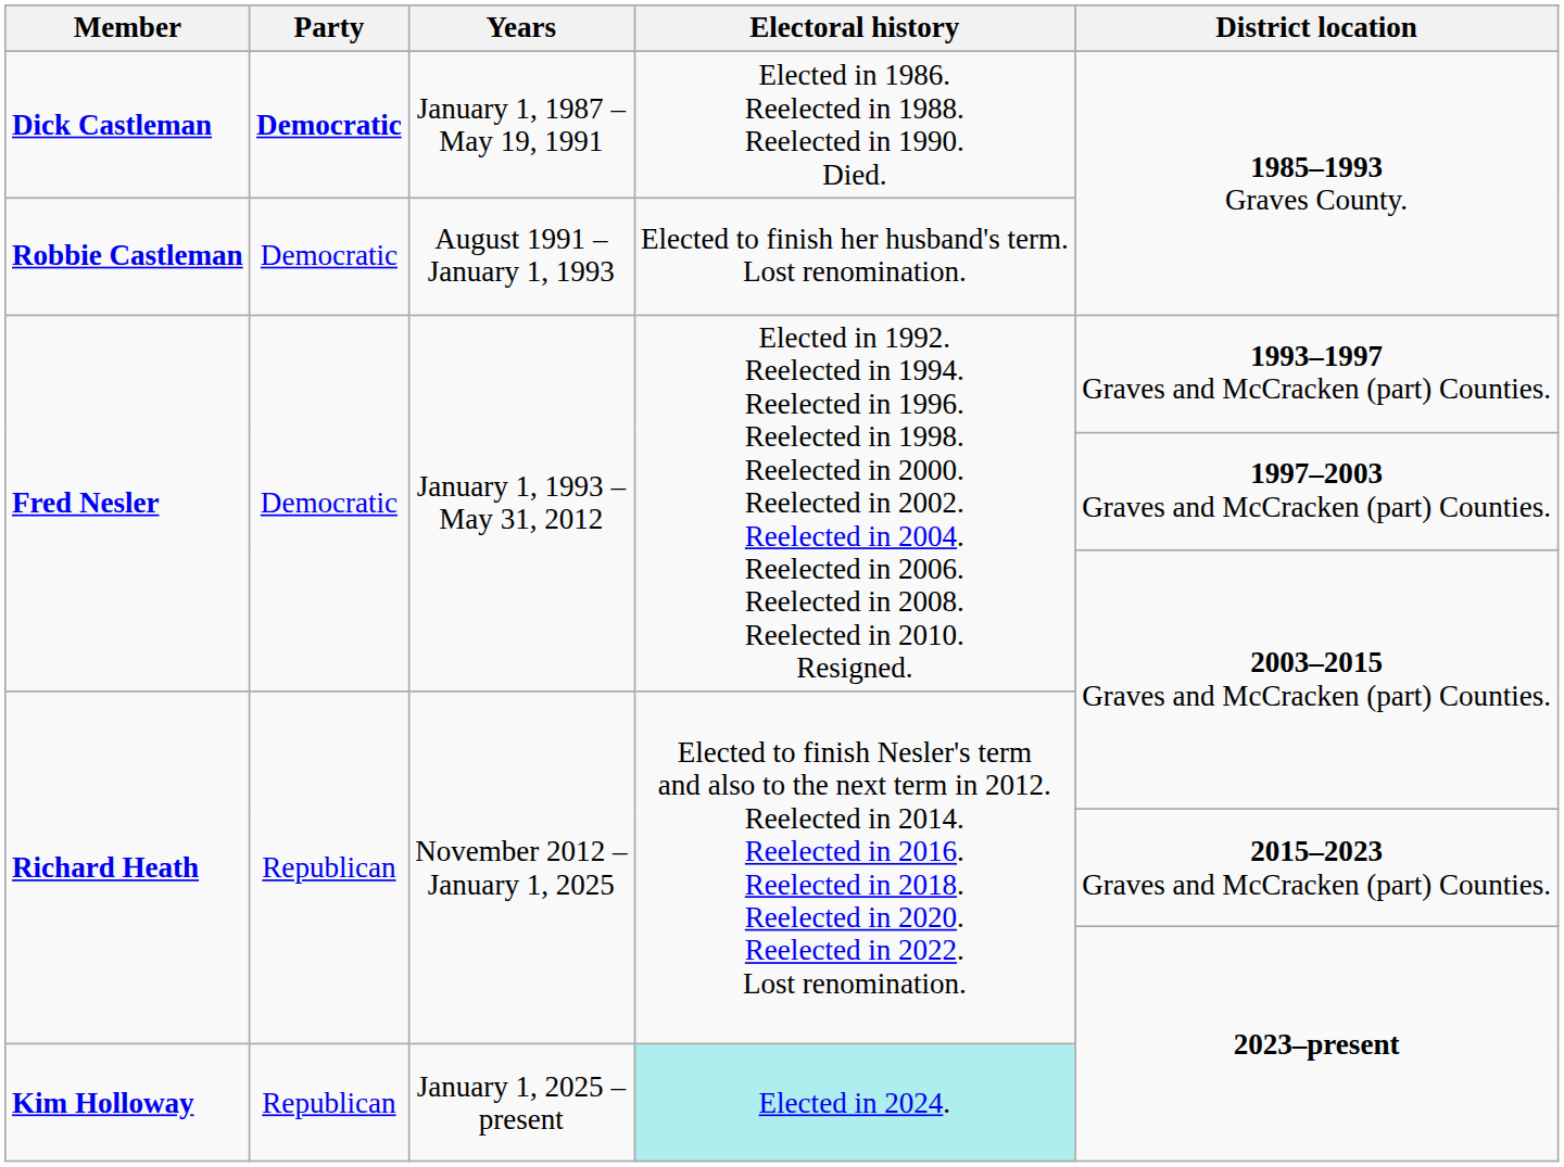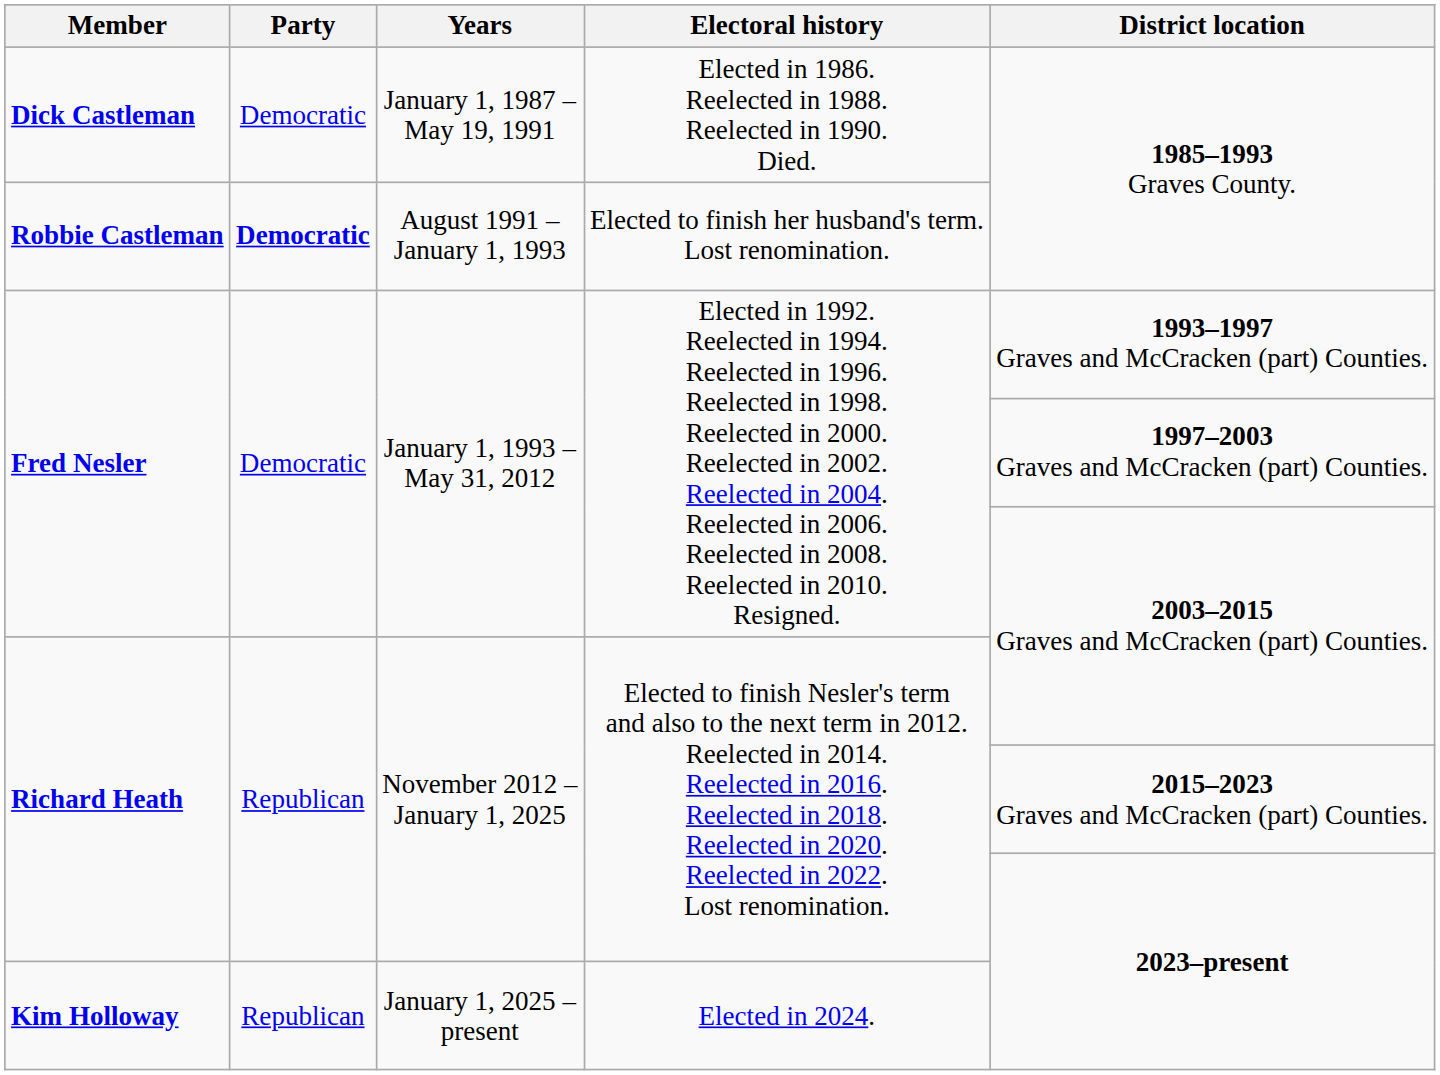Dick Castleman | Party: bold -> normal
Robbie Castleman | Party: normal -> bold
Kim Holloway | Electoral history: paleturquoise background -> no background
